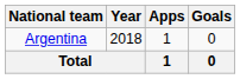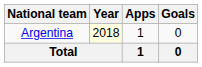Argentina | Year: no background -> lightyellow background
